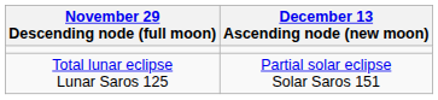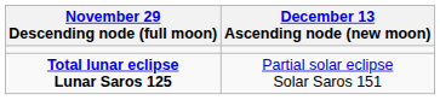row 3 | November 29 Descending node (full moon): normal -> bold
